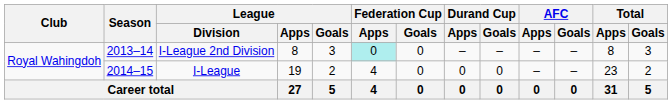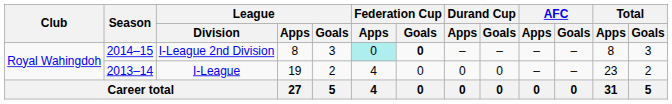I-League 2nd Division | Season: 2013–14 -> 2014–15
I-League 2nd Division | Federation Cup / Goals: normal -> bold
I-League | Season: 2014–15 -> 2013–14
